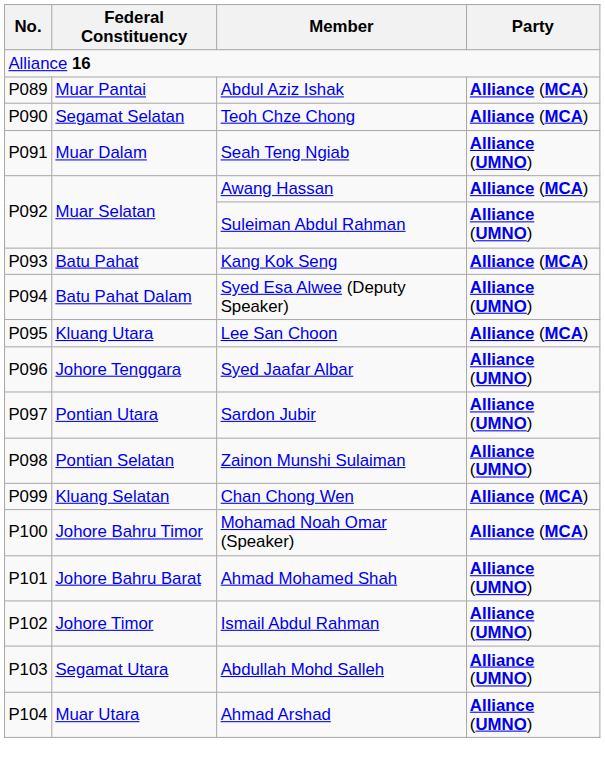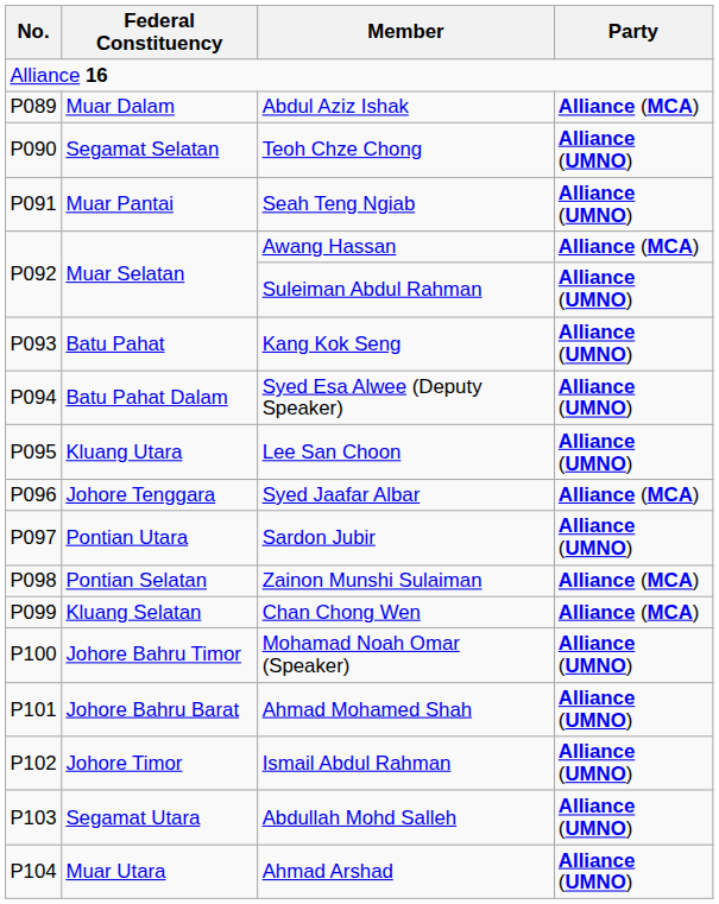Abdul Aziz Ishak | Federal Constituency: Muar Pantai -> Muar Dalam
Teoh Chze Chong | Party: Alliance (MCA) -> Alliance (UMNO)
Seah Teng Ngiab | Federal Constituency: Muar Dalam -> Muar Pantai
Kang Kok Seng | Party: Alliance (MCA) -> Alliance (UMNO)
Lee San Choon | Party: Alliance (MCA) -> Alliance (UMNO)
Syed Jaafar Albar | Party: Alliance (UMNO) -> Alliance (MCA)
Zainon Munshi Sulaiman | Party: Alliance (UMNO) -> Alliance (MCA)
Mohamad Noah Omar (Speaker) | Party: Alliance (MCA) -> Alliance (UMNO)
